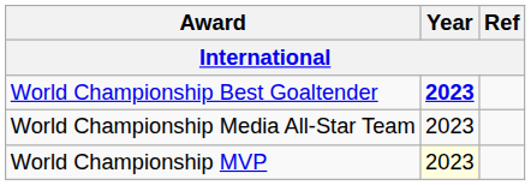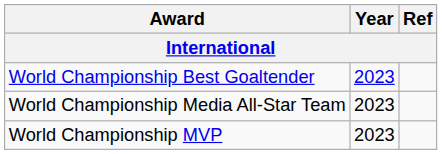World Championship Best Goaltender | Year: bold -> normal
World Championship MVP | Year: lightyellow background -> no background
